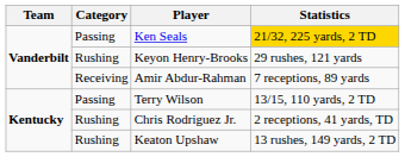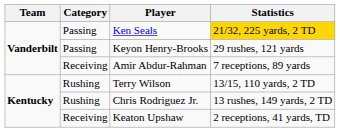Keyon Henry-Brooks | Category: Rushing -> Passing
Terry Wilson | Category: Passing -> Rushing
Chris Rodriguez Jr. | Statistics: 2 receptions, 41 yards, TD -> 13 rushes, 149 yards, 2 TD
Keaton Upshaw | Category: Rushing -> Receiving
Keaton Upshaw | Statistics: 13 rushes, 149 yards, 2 TD -> 2 receptions, 41 yards, TD
